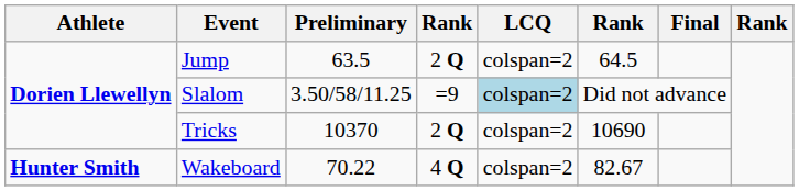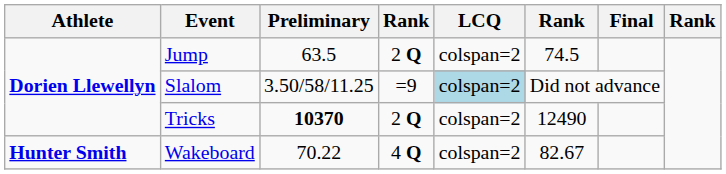Jump | column 6: 64.5 -> 74.5
Tricks | Preliminary: normal -> bold
Tricks | column 6: 10690 -> 12490
